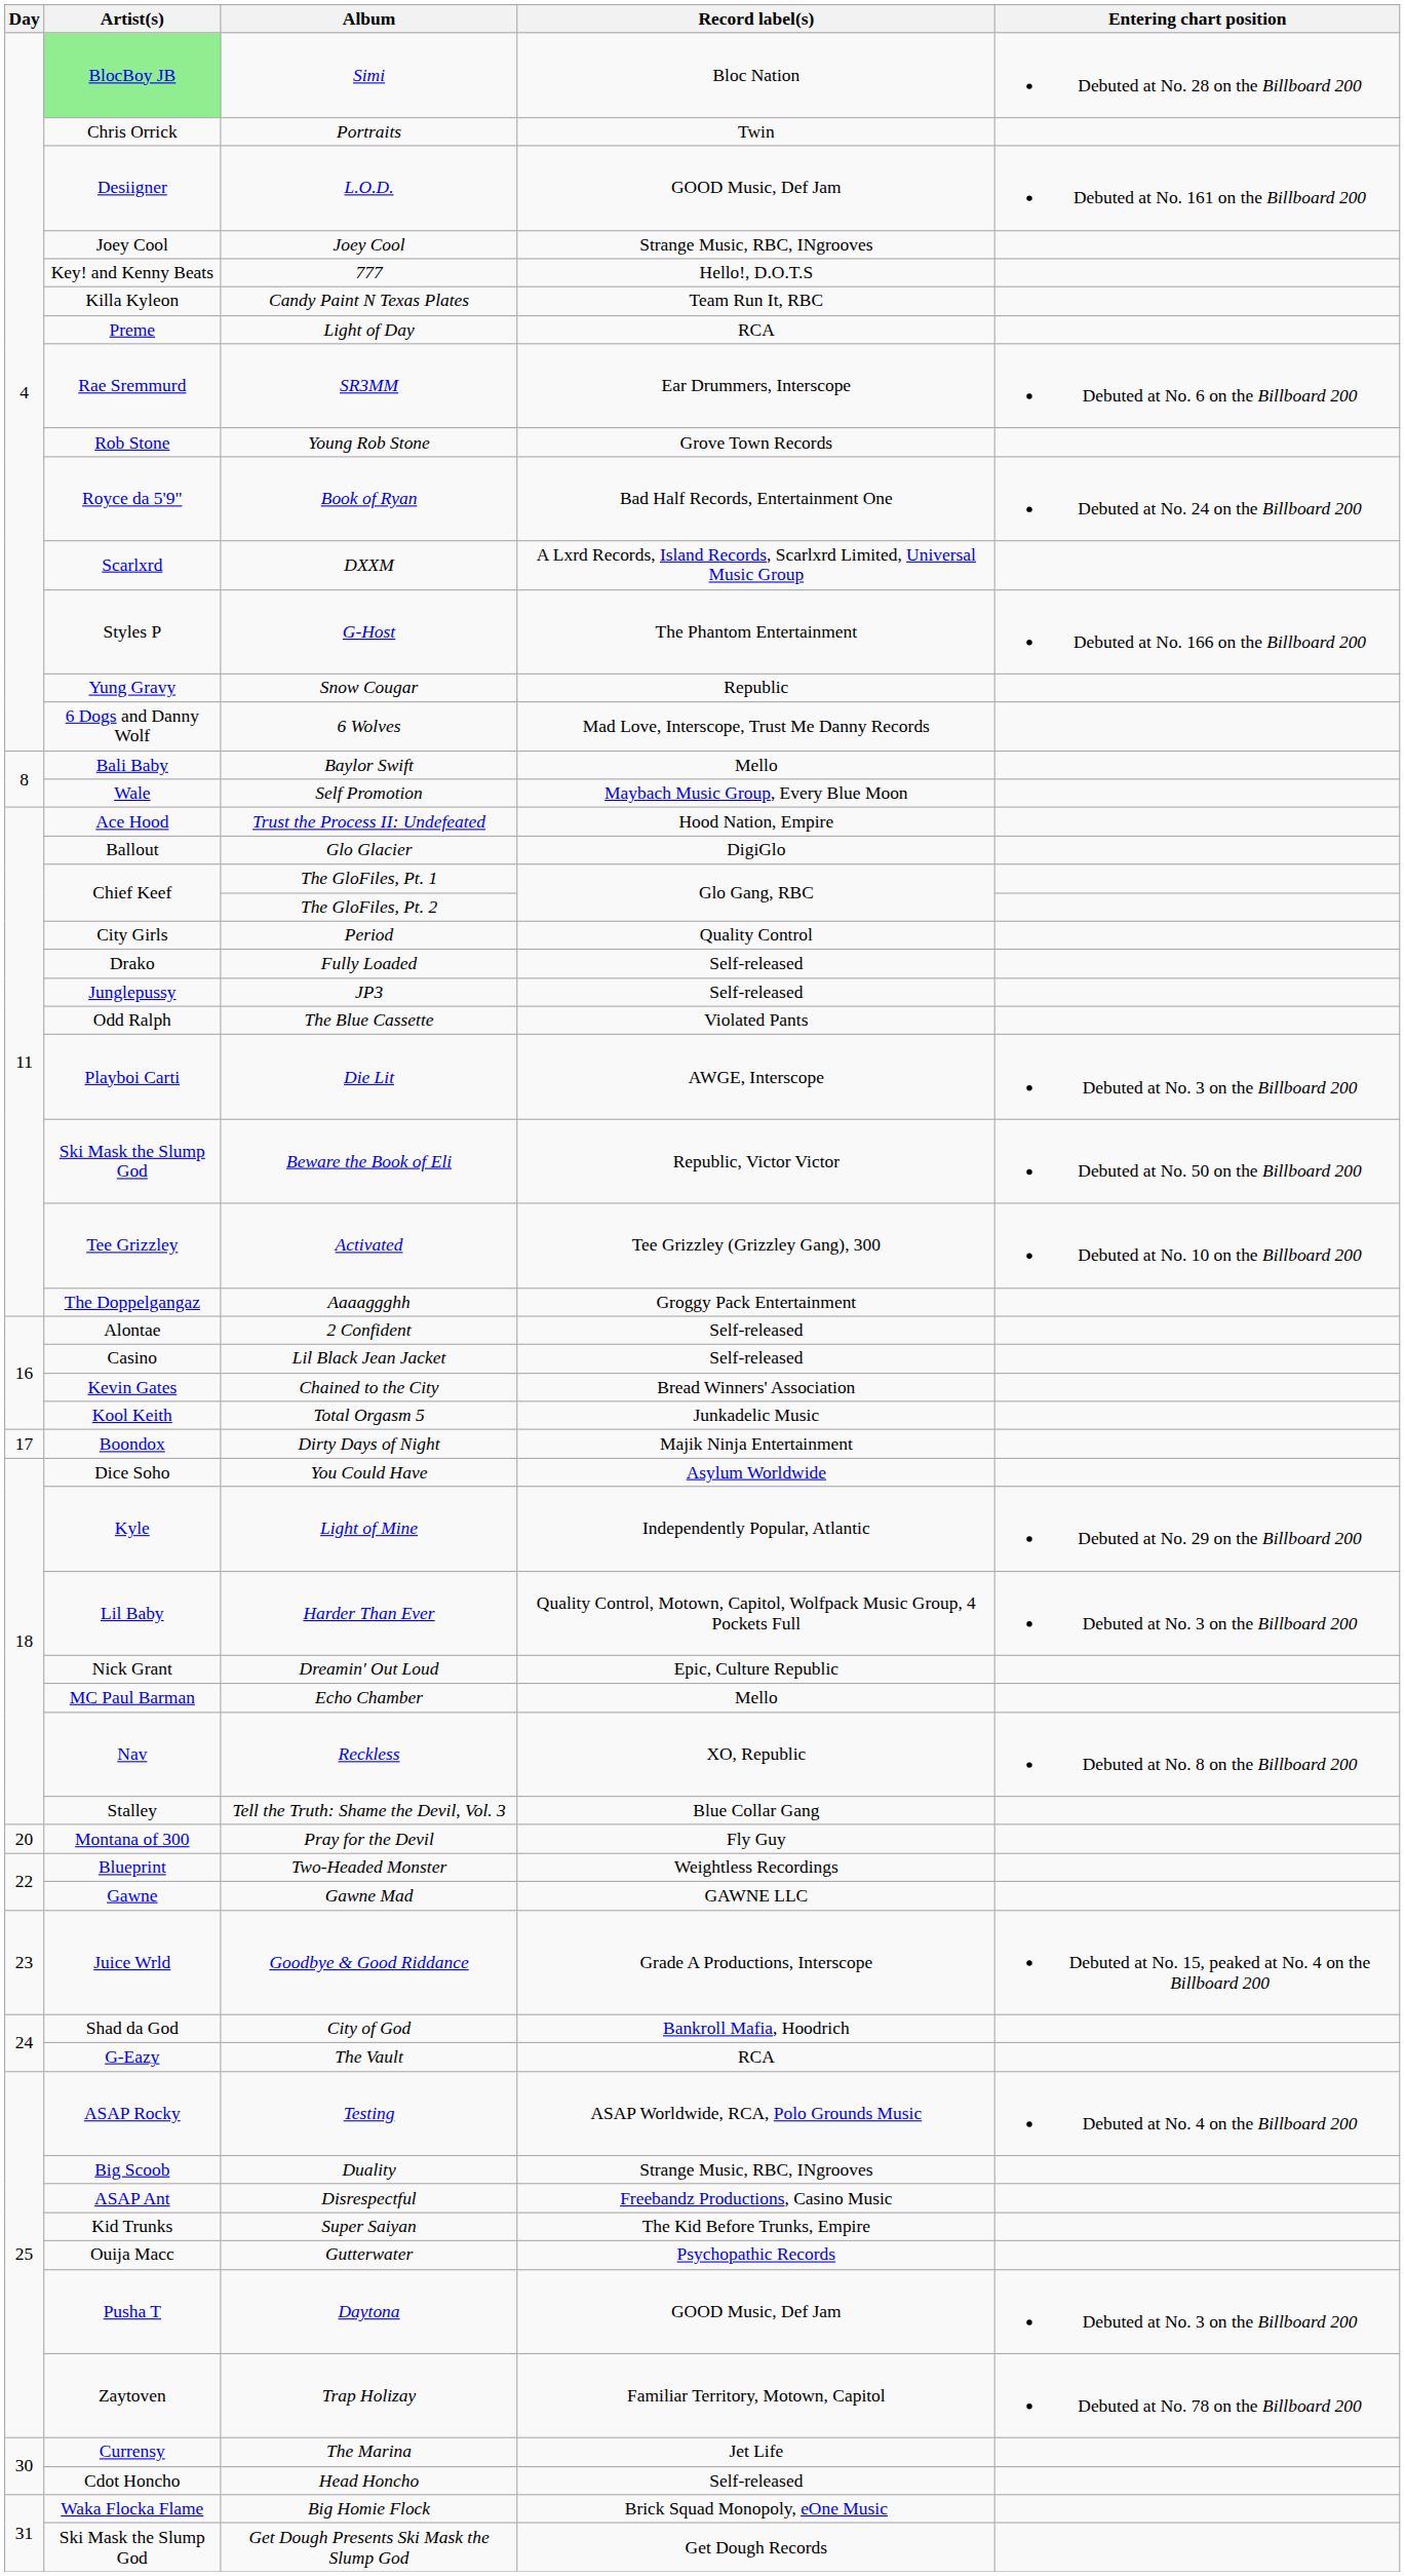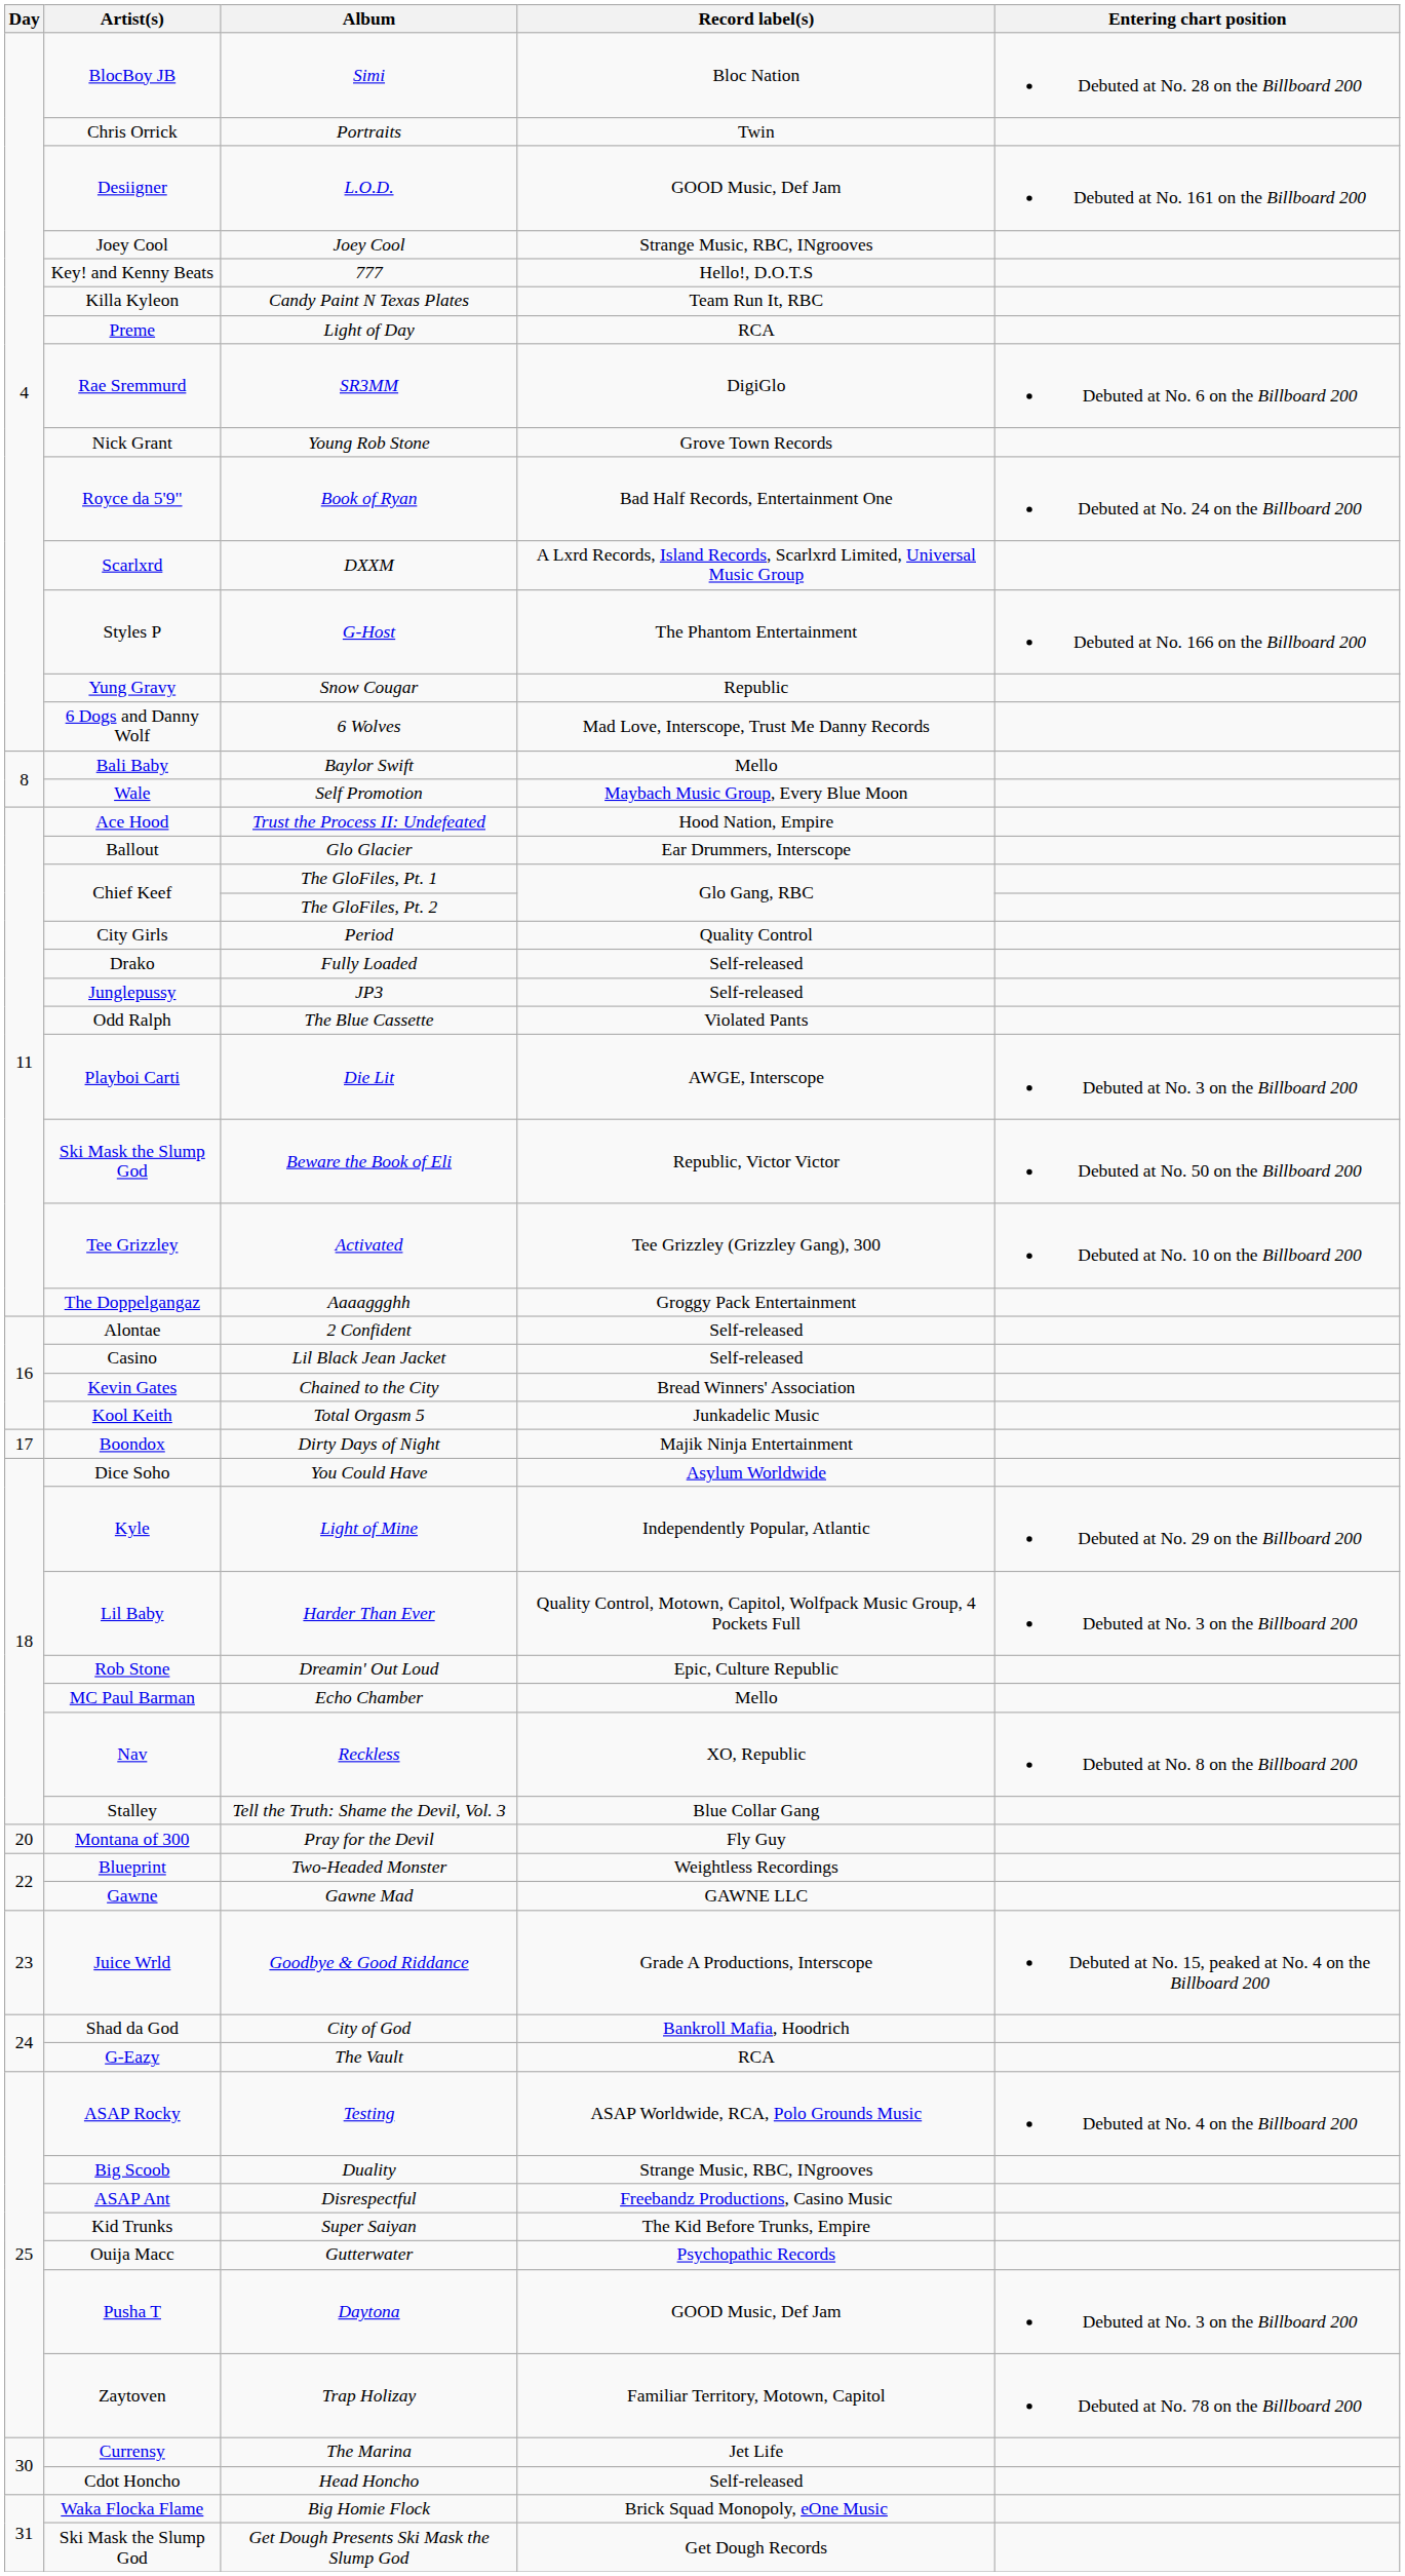Simi | Artist(s): lightgreen background -> no background
SR3MM | Record label(s): Ear Drummers, Interscope -> DigiGlo
Young Rob Stone | Artist(s): Rob Stone -> Nick Grant
Glo Glacier | Record label(s): DigiGlo -> Ear Drummers, Interscope
Dreamin' Out Loud | Artist(s): Nick Grant -> Rob Stone
